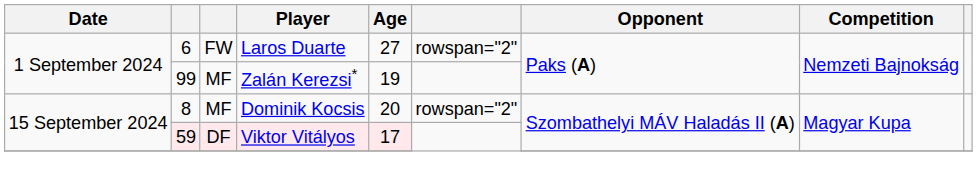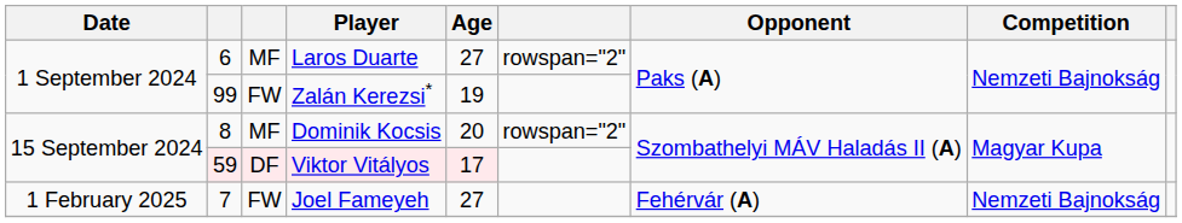Laros Duarte | column 3: FW -> MF
Zalán Kerezsi* | column 3: MF -> FW
+ row: 1 February 2025 | 7 | FW | Joel Fameyeh | 27 | Fehérvár (A) | Nemzeti Bajnokság
